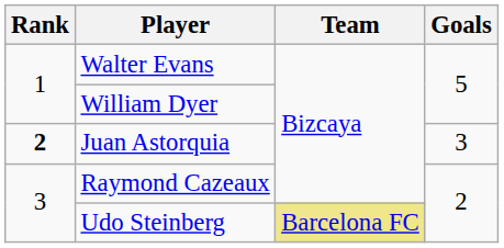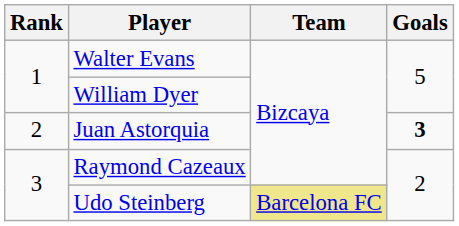Juan Astorquia | Rank: bold -> normal
Juan Astorquia | Goals: normal -> bold
